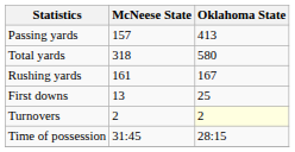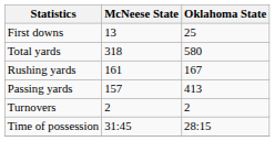rows swapped: First downs <-> Passing yards
Turnovers | Oklahoma State: lightyellow background -> no background
